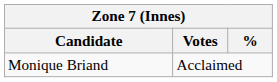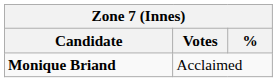Monique Briand | Candidate: normal -> bold
